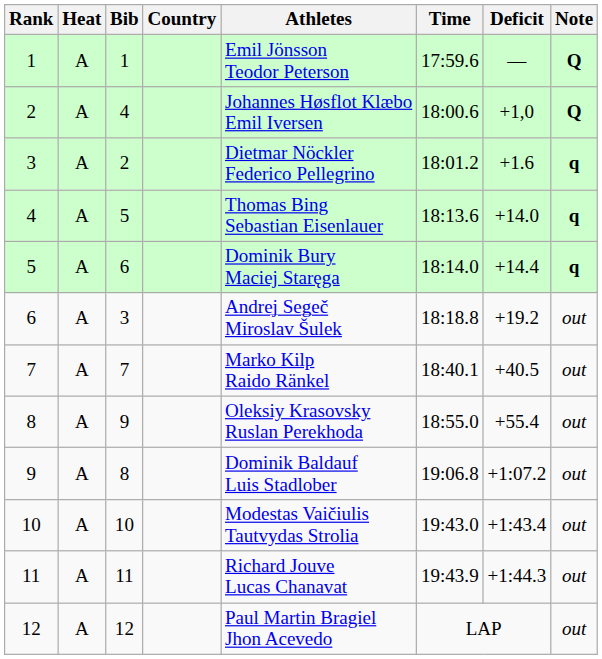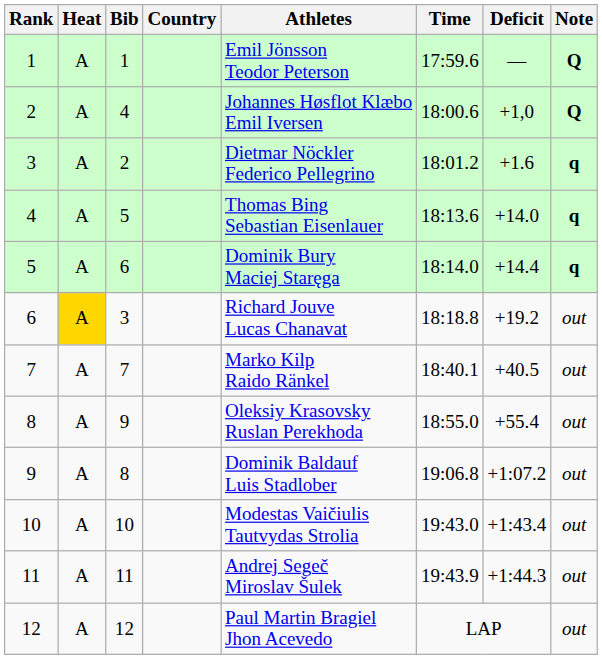row 7 | Heat: no background -> gold background
row 7 | Athletes: Andrej Segeč Miroslav Šulek -> Richard Jouve Lucas Chanavat
row 12 | Athletes: Richard Jouve Lucas Chanavat -> Andrej Segeč Miroslav Šulek
